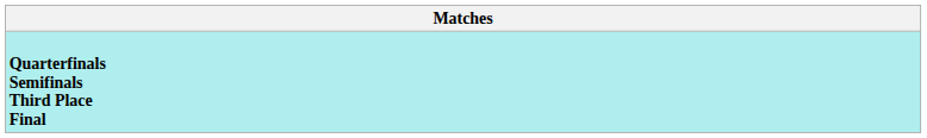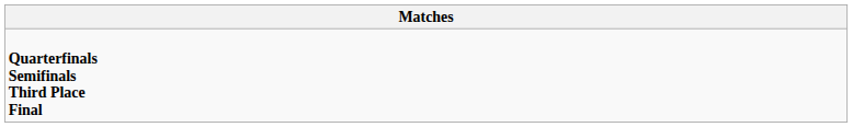row 2 | column 1: paleturquoise background -> no background
